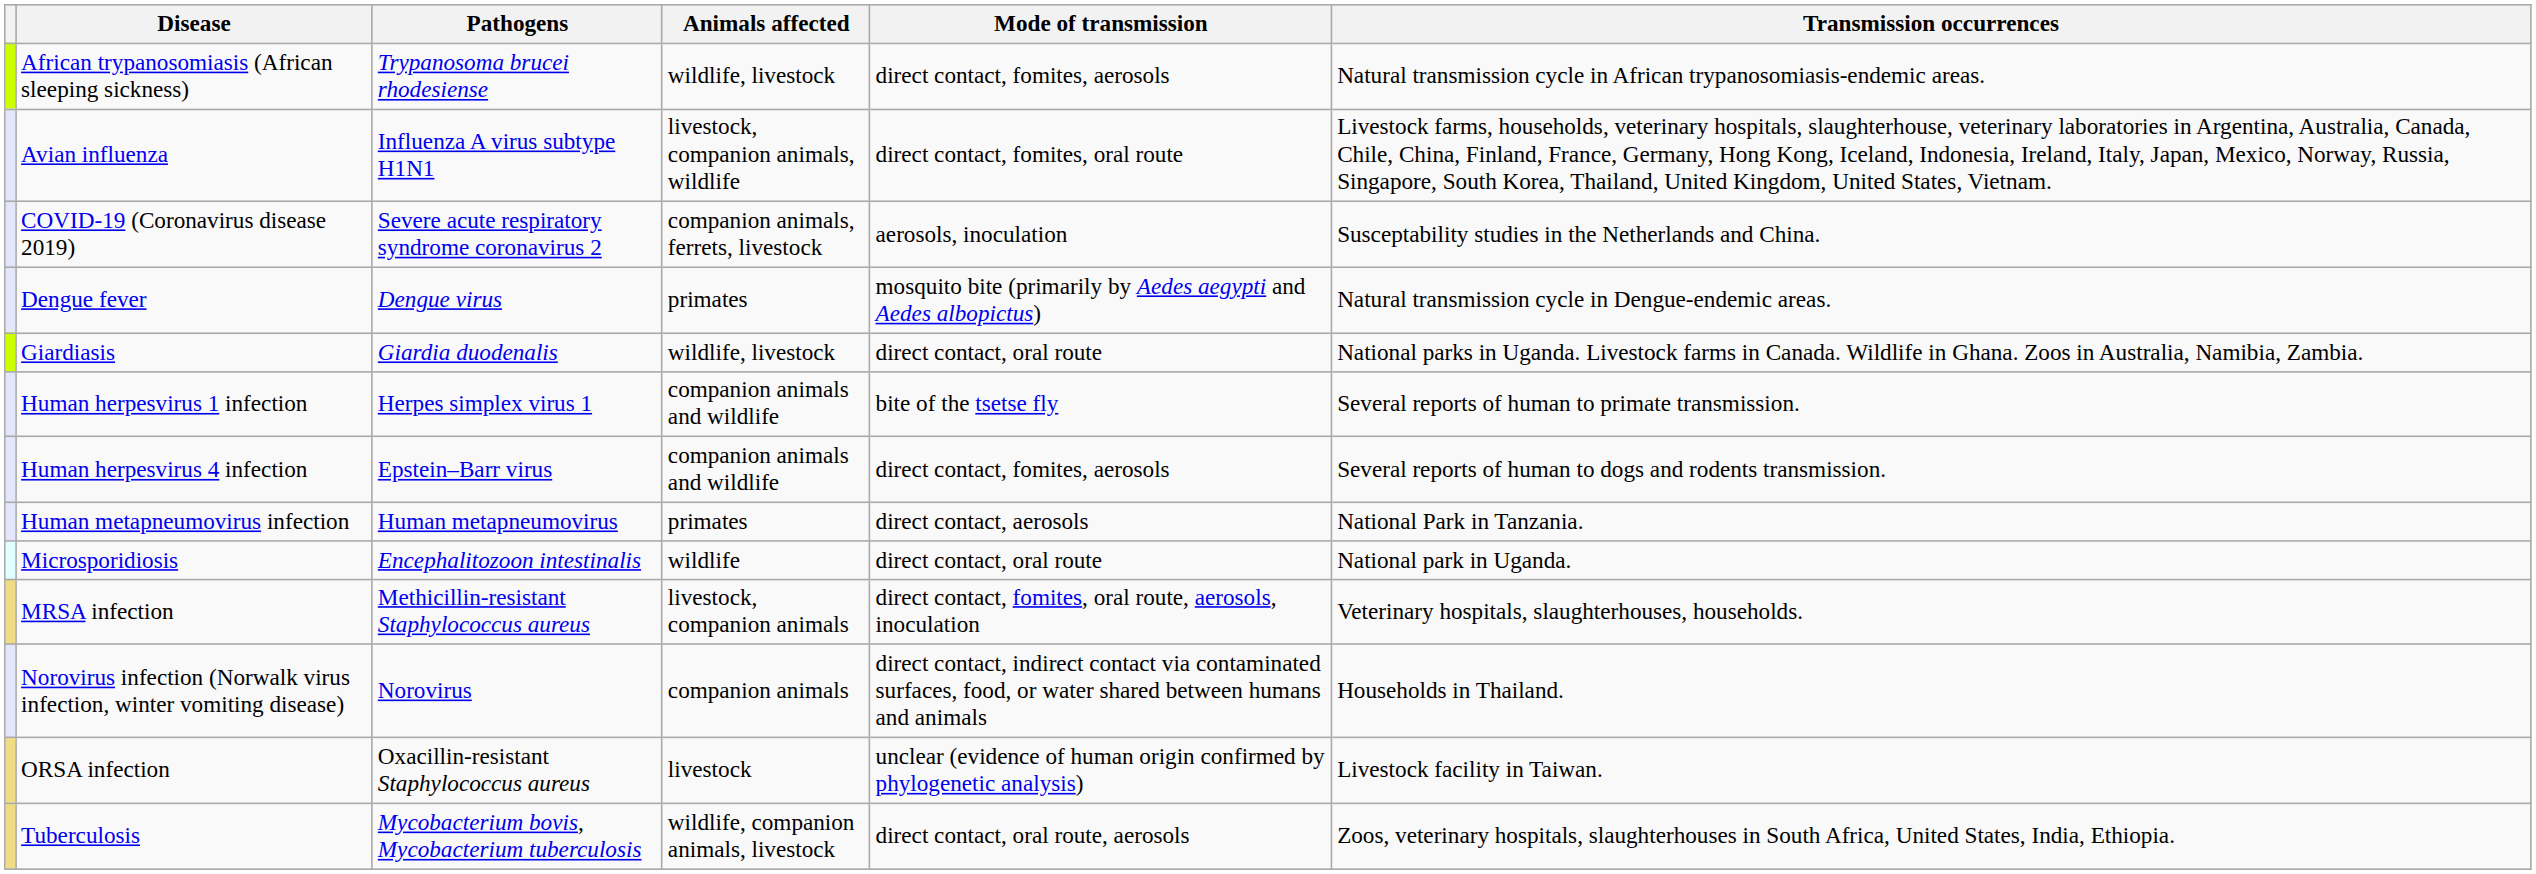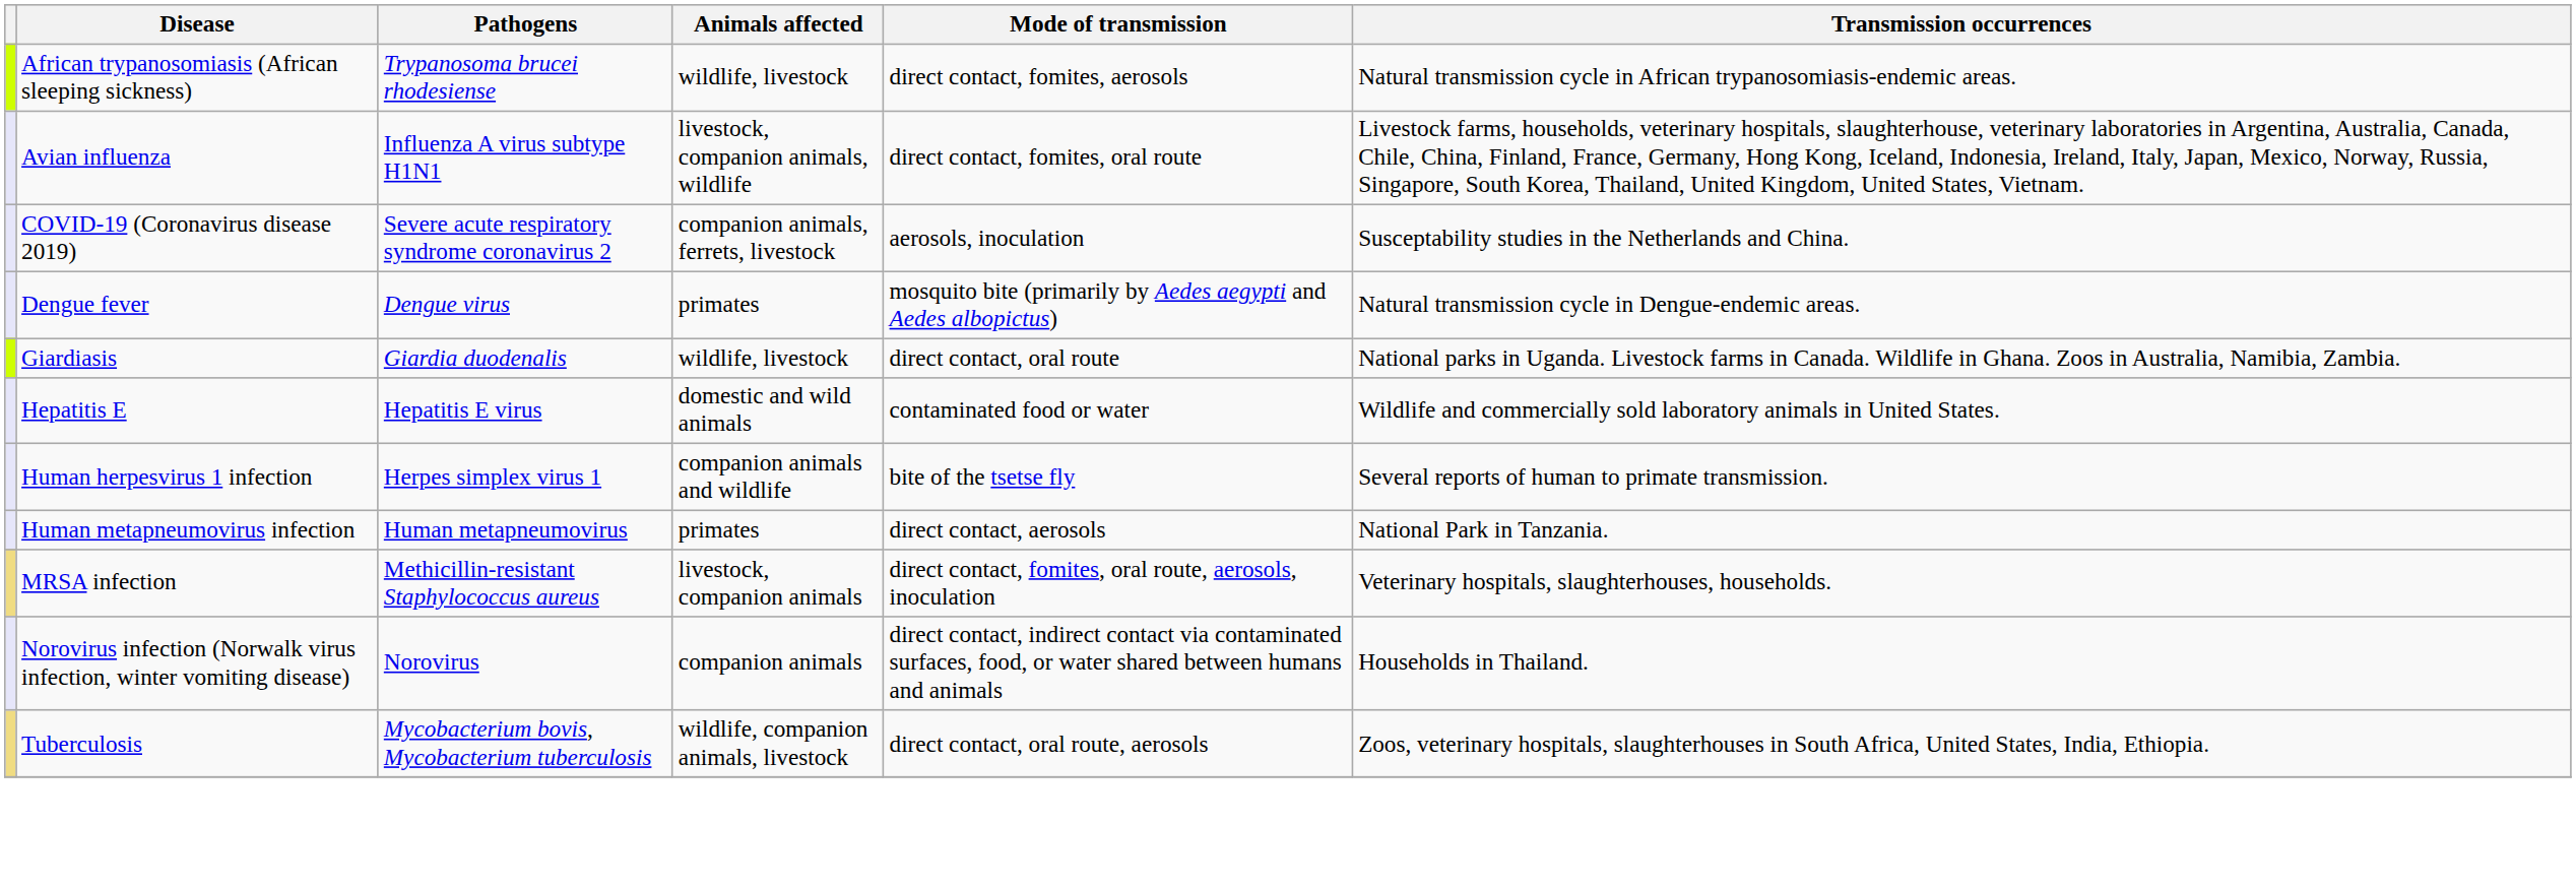+ row: Hepatitis E | Hepatitis E virus | domestic and wild animals | contaminated food or water | Wildlife and commercially sold laboratory animals in United States.
- row: Human herpesvirus 4 infection | Epstein–Barr virus | companion animals and wildlife | direct contact, fomites, aerosols | Several reports of human to dogs and rodents transmission.
- row: Microsporidiosis | Encephalitozoon intestinalis | wildlife | direct contact, oral route | National park in Uganda.
- row: ORSA infection | Oxacillin-resistant Staphylococcus aureus | livestock | unclear (evidence of human origin confirmed by phylogenetic analysis) | Livestock facility in Taiwan.
